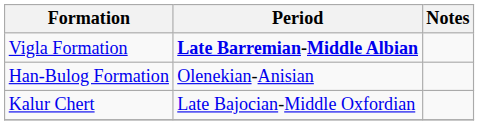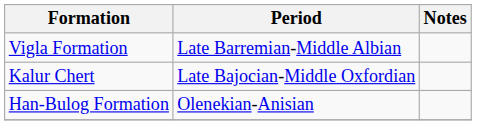Vigla Formation | Period: bold -> normal
rows swapped: Kalur Chert <-> Han-Bulog Formation
